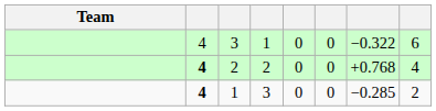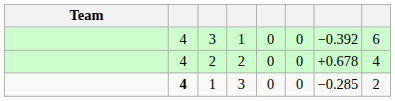row 2 | column 7: −0.322 -> −0.392
row 3 | column 2: bold -> normal
row 3 | column 7: +0.768 -> +0.678
